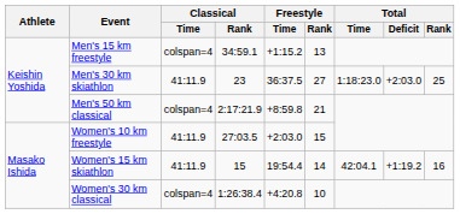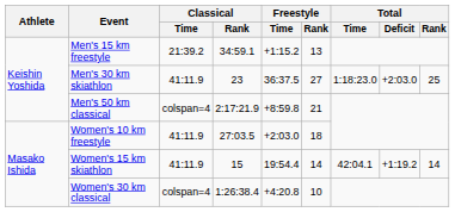Men's 15 km freestyle | Classical / Time: colspan=4 -> 21:39.2
Women's 10 km freestyle | Freestyle / Rank: 15 -> 18
Women's 15 km skiathlon | Total / Rank: 16 -> 14
